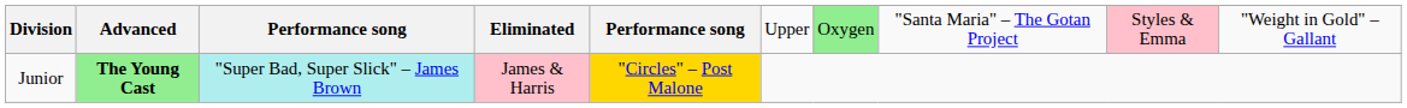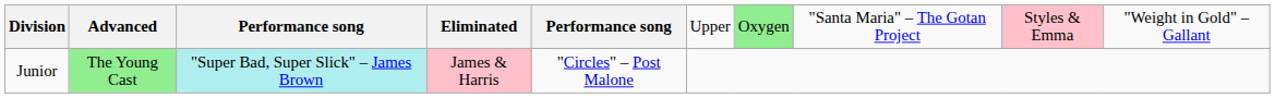Junior | Advanced: bold -> normal
Junior | column 5: gold background -> no background
